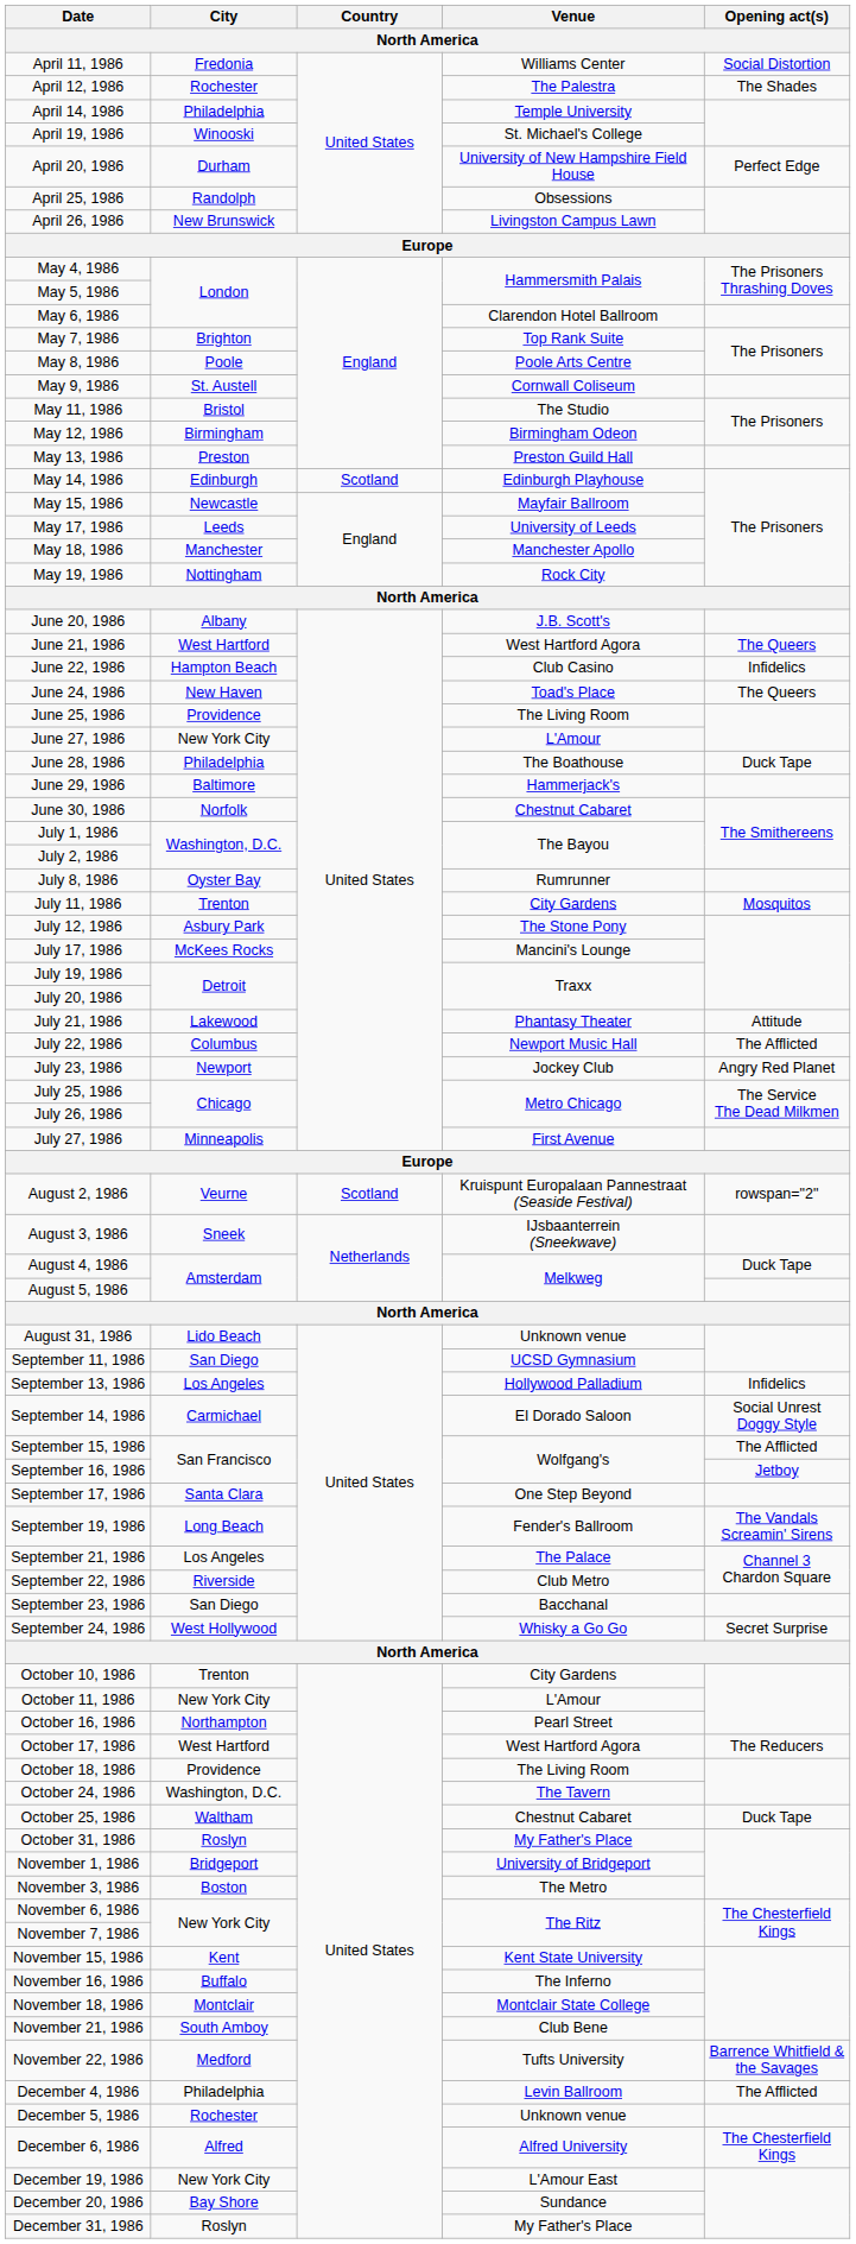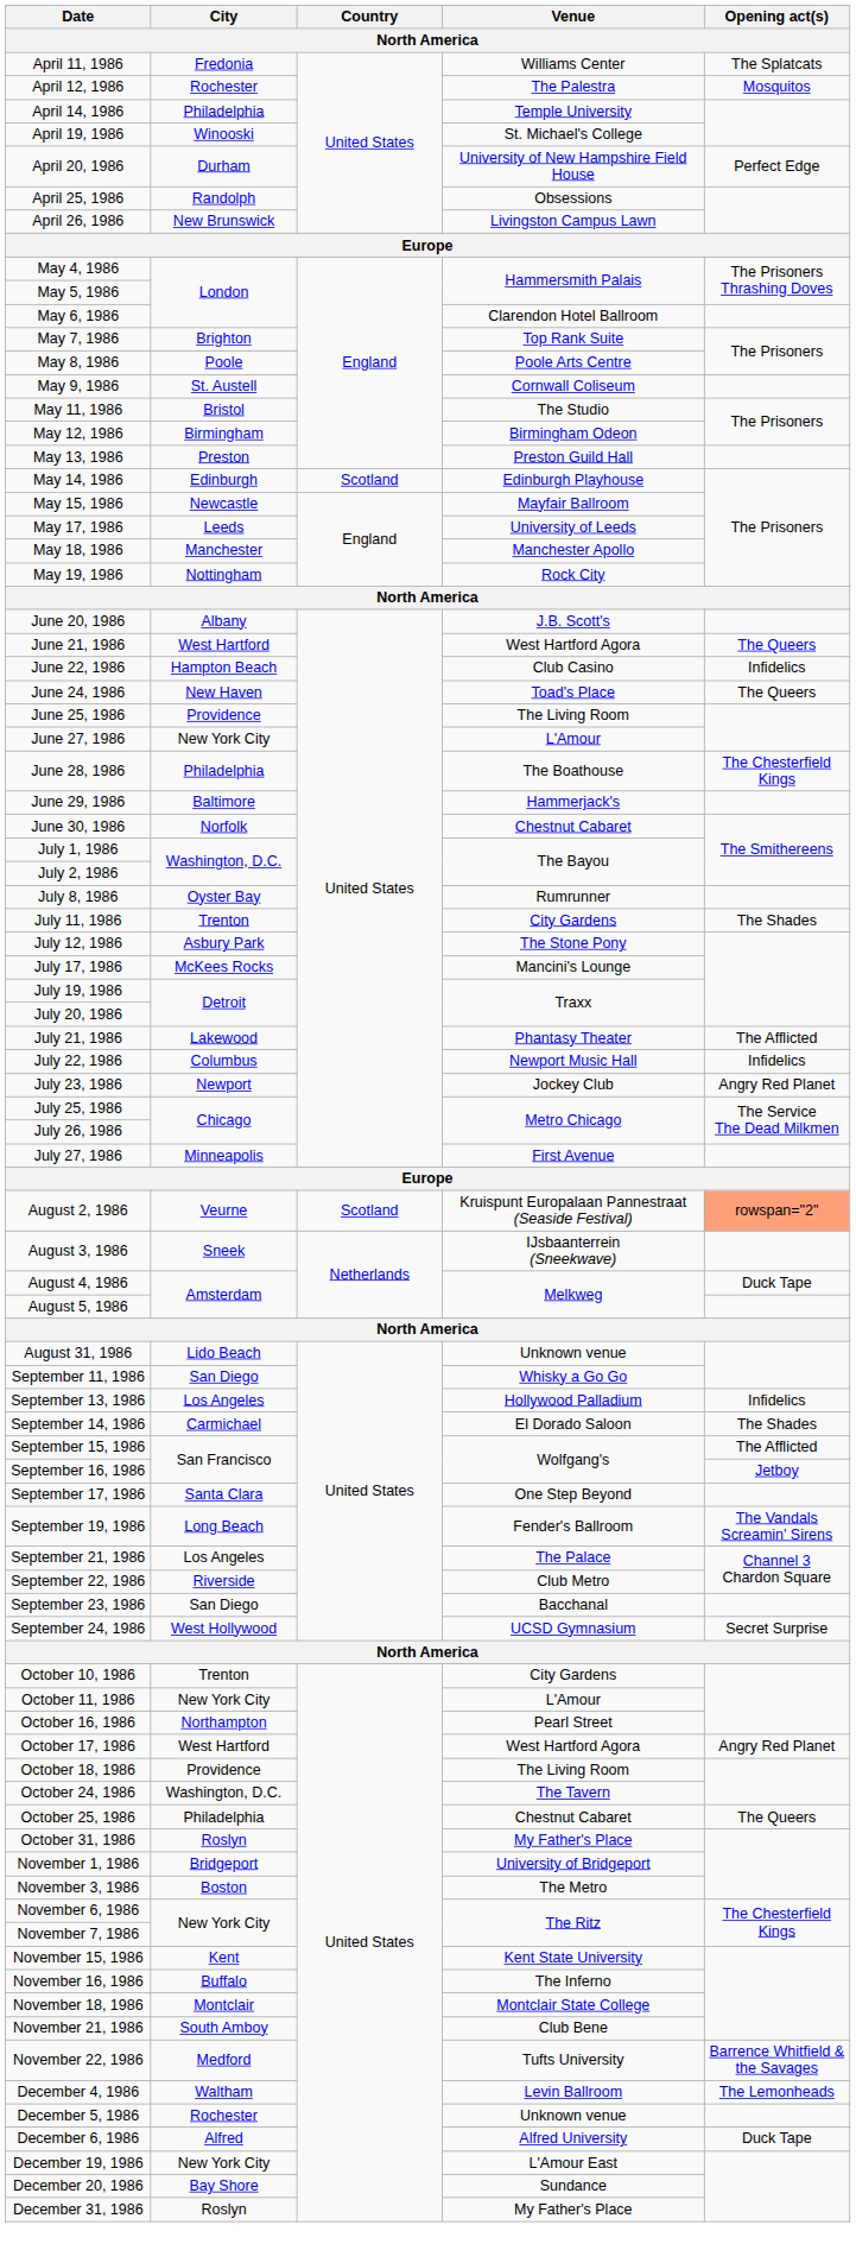April 11, 1986 | Opening act(s): Social Distortion -> The Splatcats
April 12, 1986 | Opening act(s): The Shades -> Mosquitos
June 28, 1986 | Opening act(s): Duck Tape -> The Chesterfield Kings
July 11, 1986 | Opening act(s): Mosquitos -> The Shades
July 21, 1986 | Opening act(s): Attitude -> The Afflicted
July 22, 1986 | Opening act(s): The Afflicted -> Infidelics
August 2, 1986 | Opening act(s): no background -> lightsalmon background
September 11, 1986 | Venue: UCSD Gymnasium -> Whisky a Go Go
September 14, 1986 | Opening act(s): Social Unrest Doggy Style -> The Shades
September 24, 1986 | Venue: Whisky a Go Go -> UCSD Gymnasium
October 17, 1986 | Opening act(s): The Reducers -> Angry Red Planet
October 25, 1986 | City: Waltham -> Philadelphia
October 25, 1986 | Opening act(s): Duck Tape -> The Queers
December 4, 1986 | City: Philadelphia -> Waltham
December 4, 1986 | Opening act(s): The Afflicted -> The Lemonheads
December 6, 1986 | Opening act(s): The Chesterfield Kings -> Duck Tape
